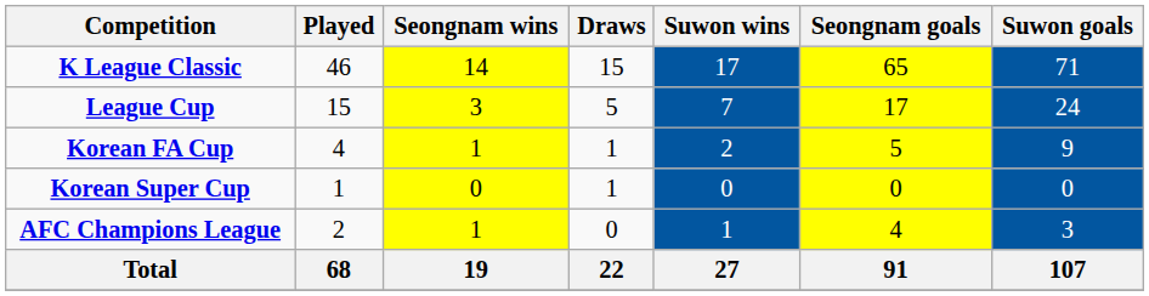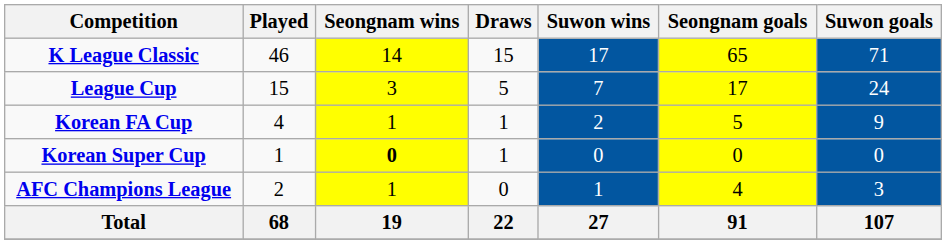Korean Super Cup | Seongnam wins: normal -> bold
